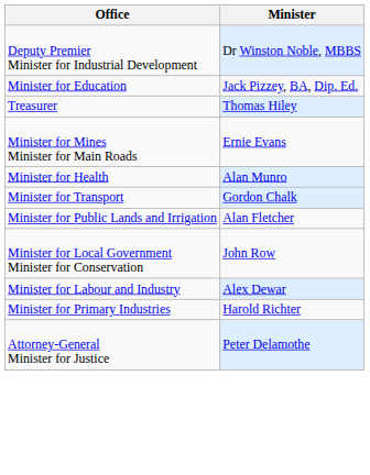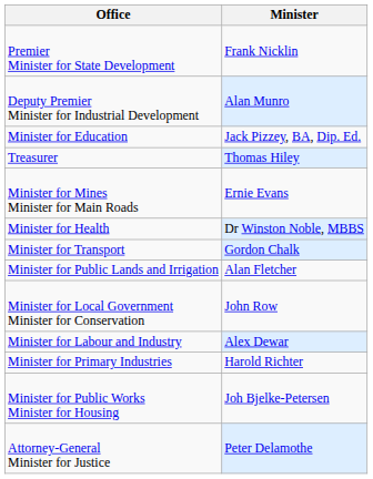+ row: Premier Minister for State Development | Frank Nicklin
Deputy Premier Minister for Industrial Development | Minister: Dr Winston Noble, MBBS -> Alan Munro
Minister for Health | Minister: Alan Munro -> Dr Winston Noble, MBBS
+ row: Minister for Public Works Minister for Housing | Joh Bjelke-Petersen
